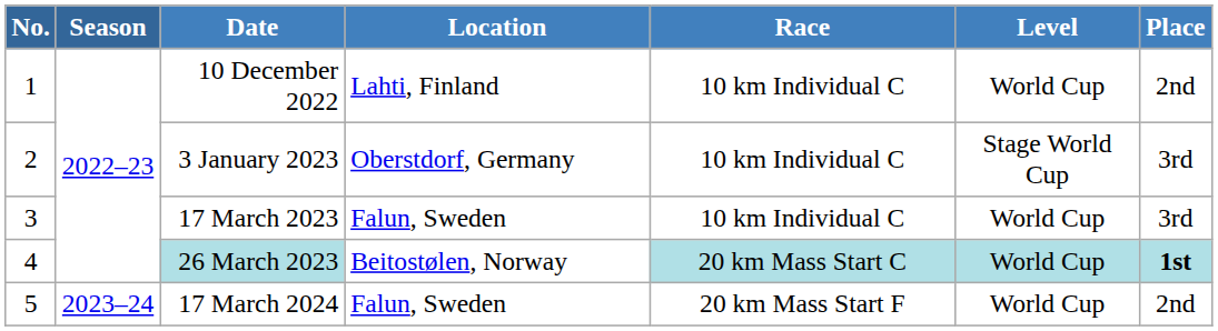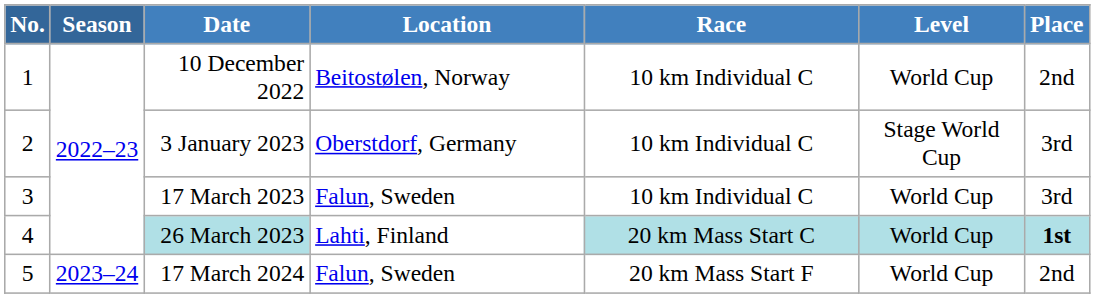10 December 2022 | Location: Lahti, Finland -> Beitostølen, Norway
26 March 2023 | Location: Beitostølen, Norway -> Lahti, Finland
